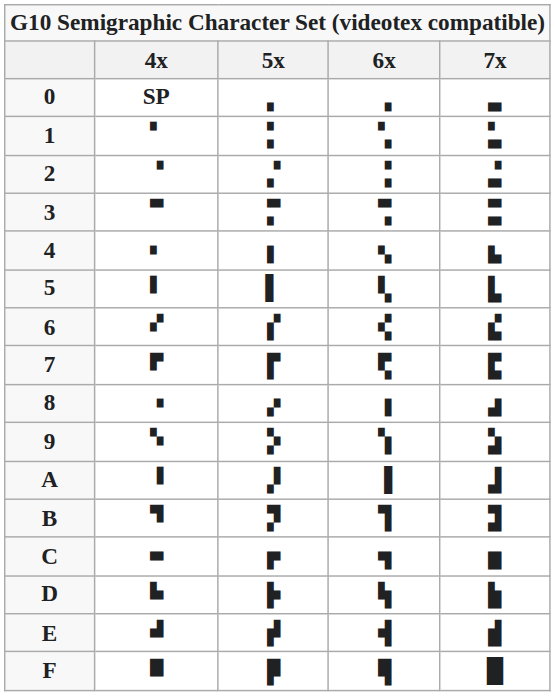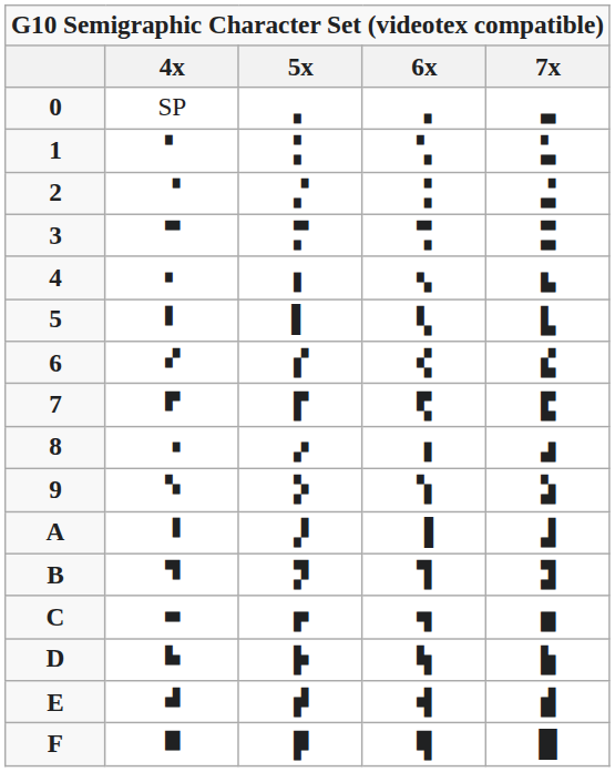0 | 4x: bold -> normal
